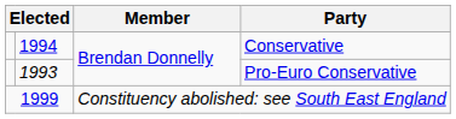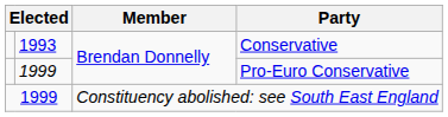Conservative | column 2: 1994 -> 1993
Pro-Euro Conservative | column 2: 1993 -> 1999
